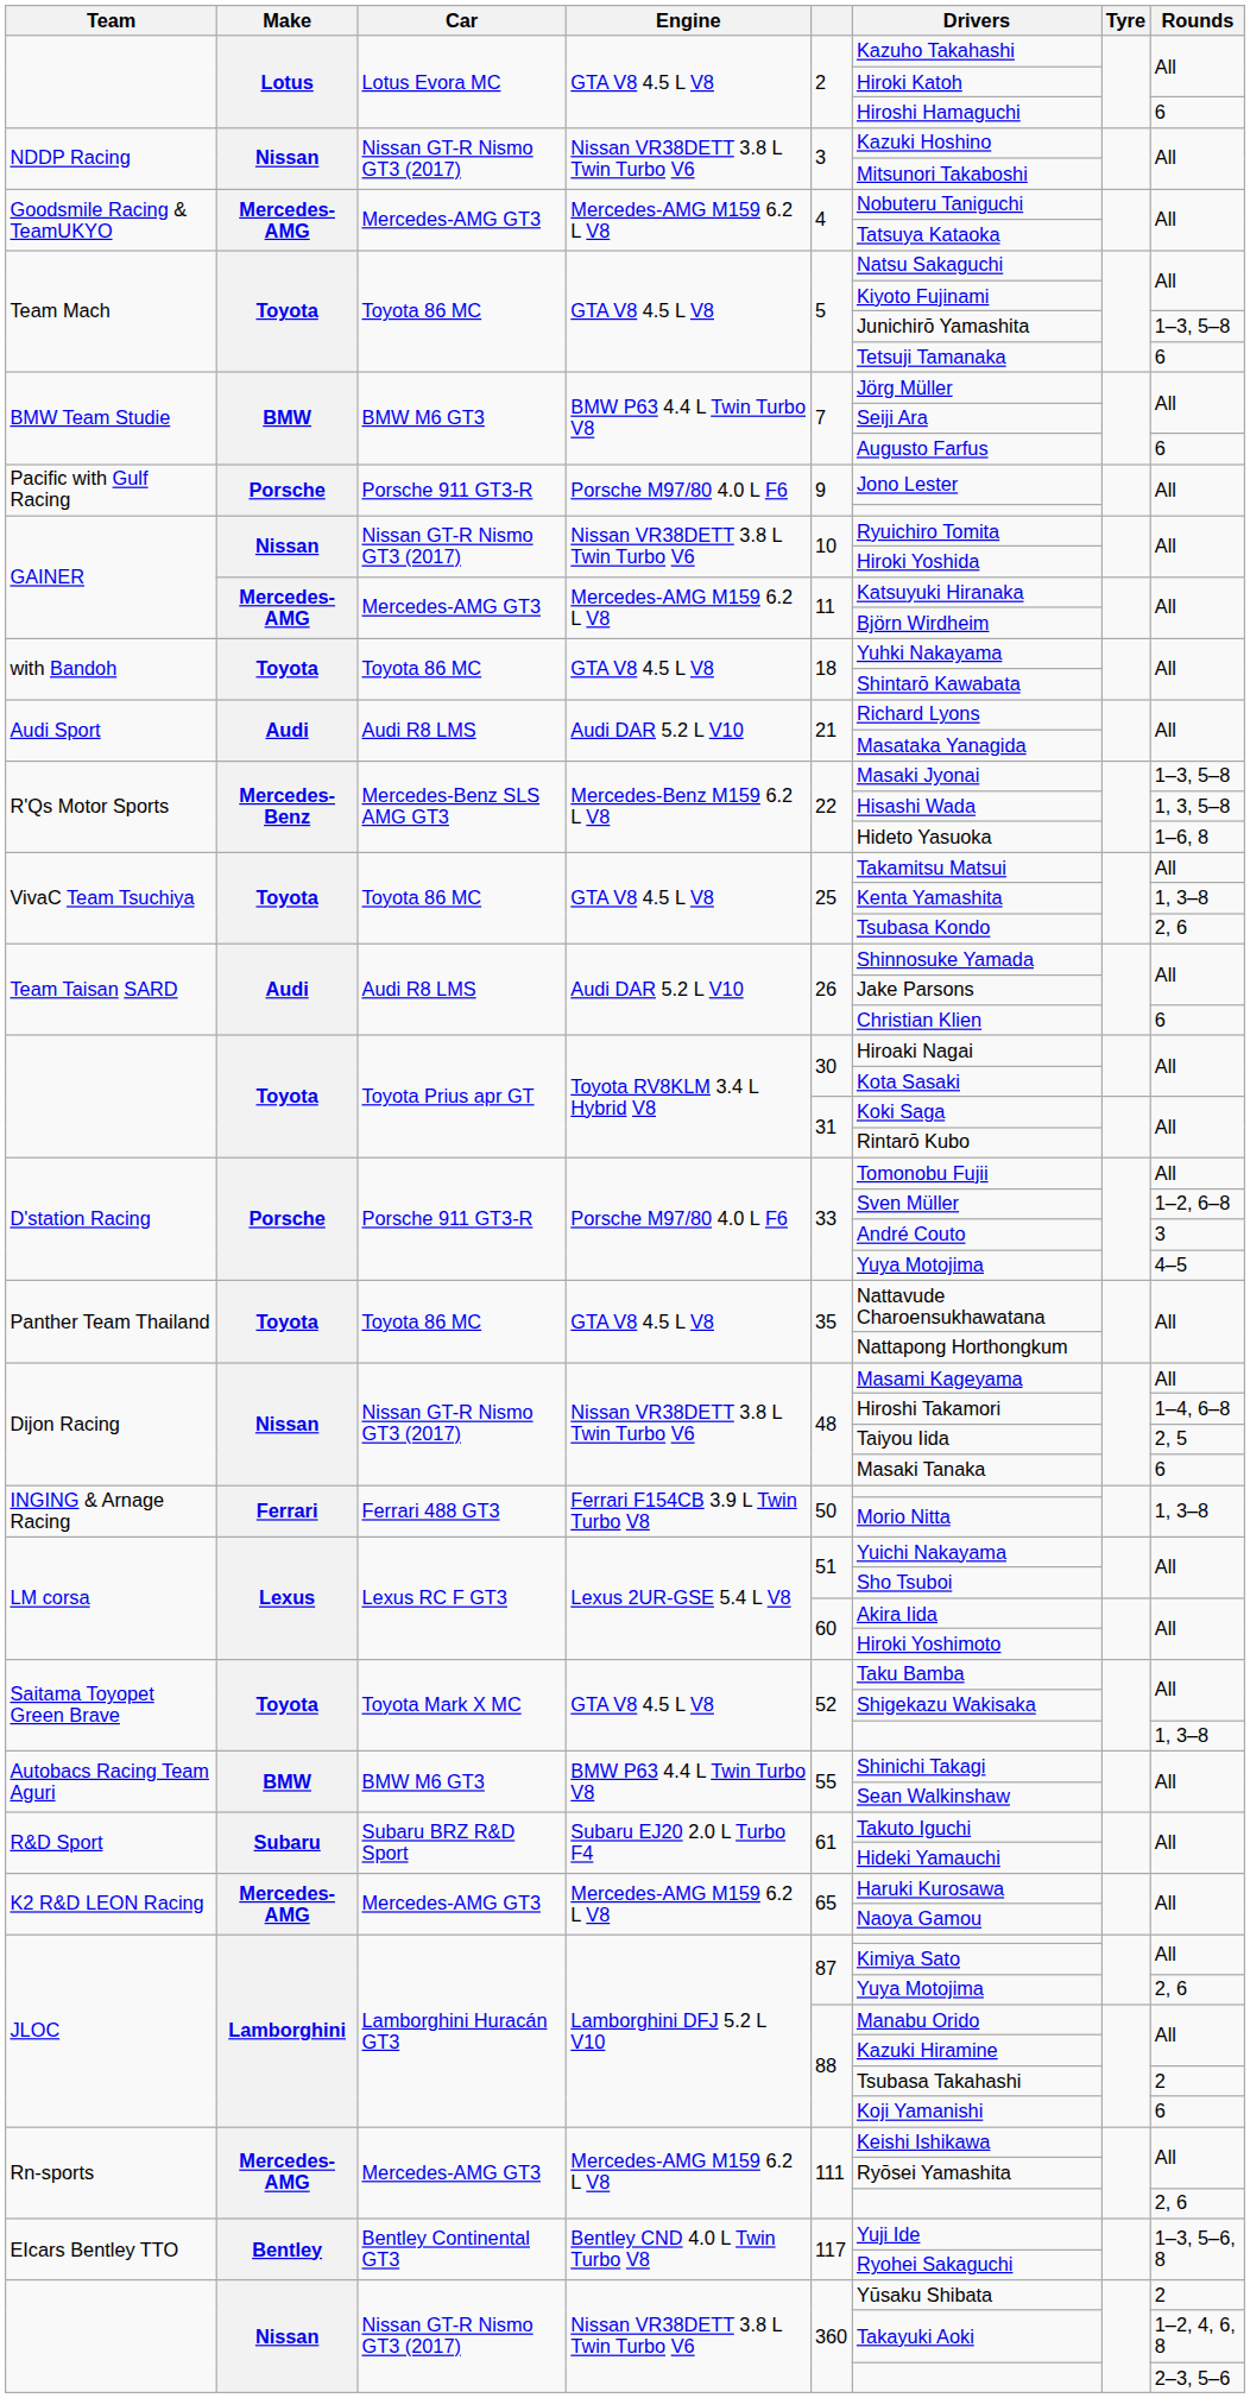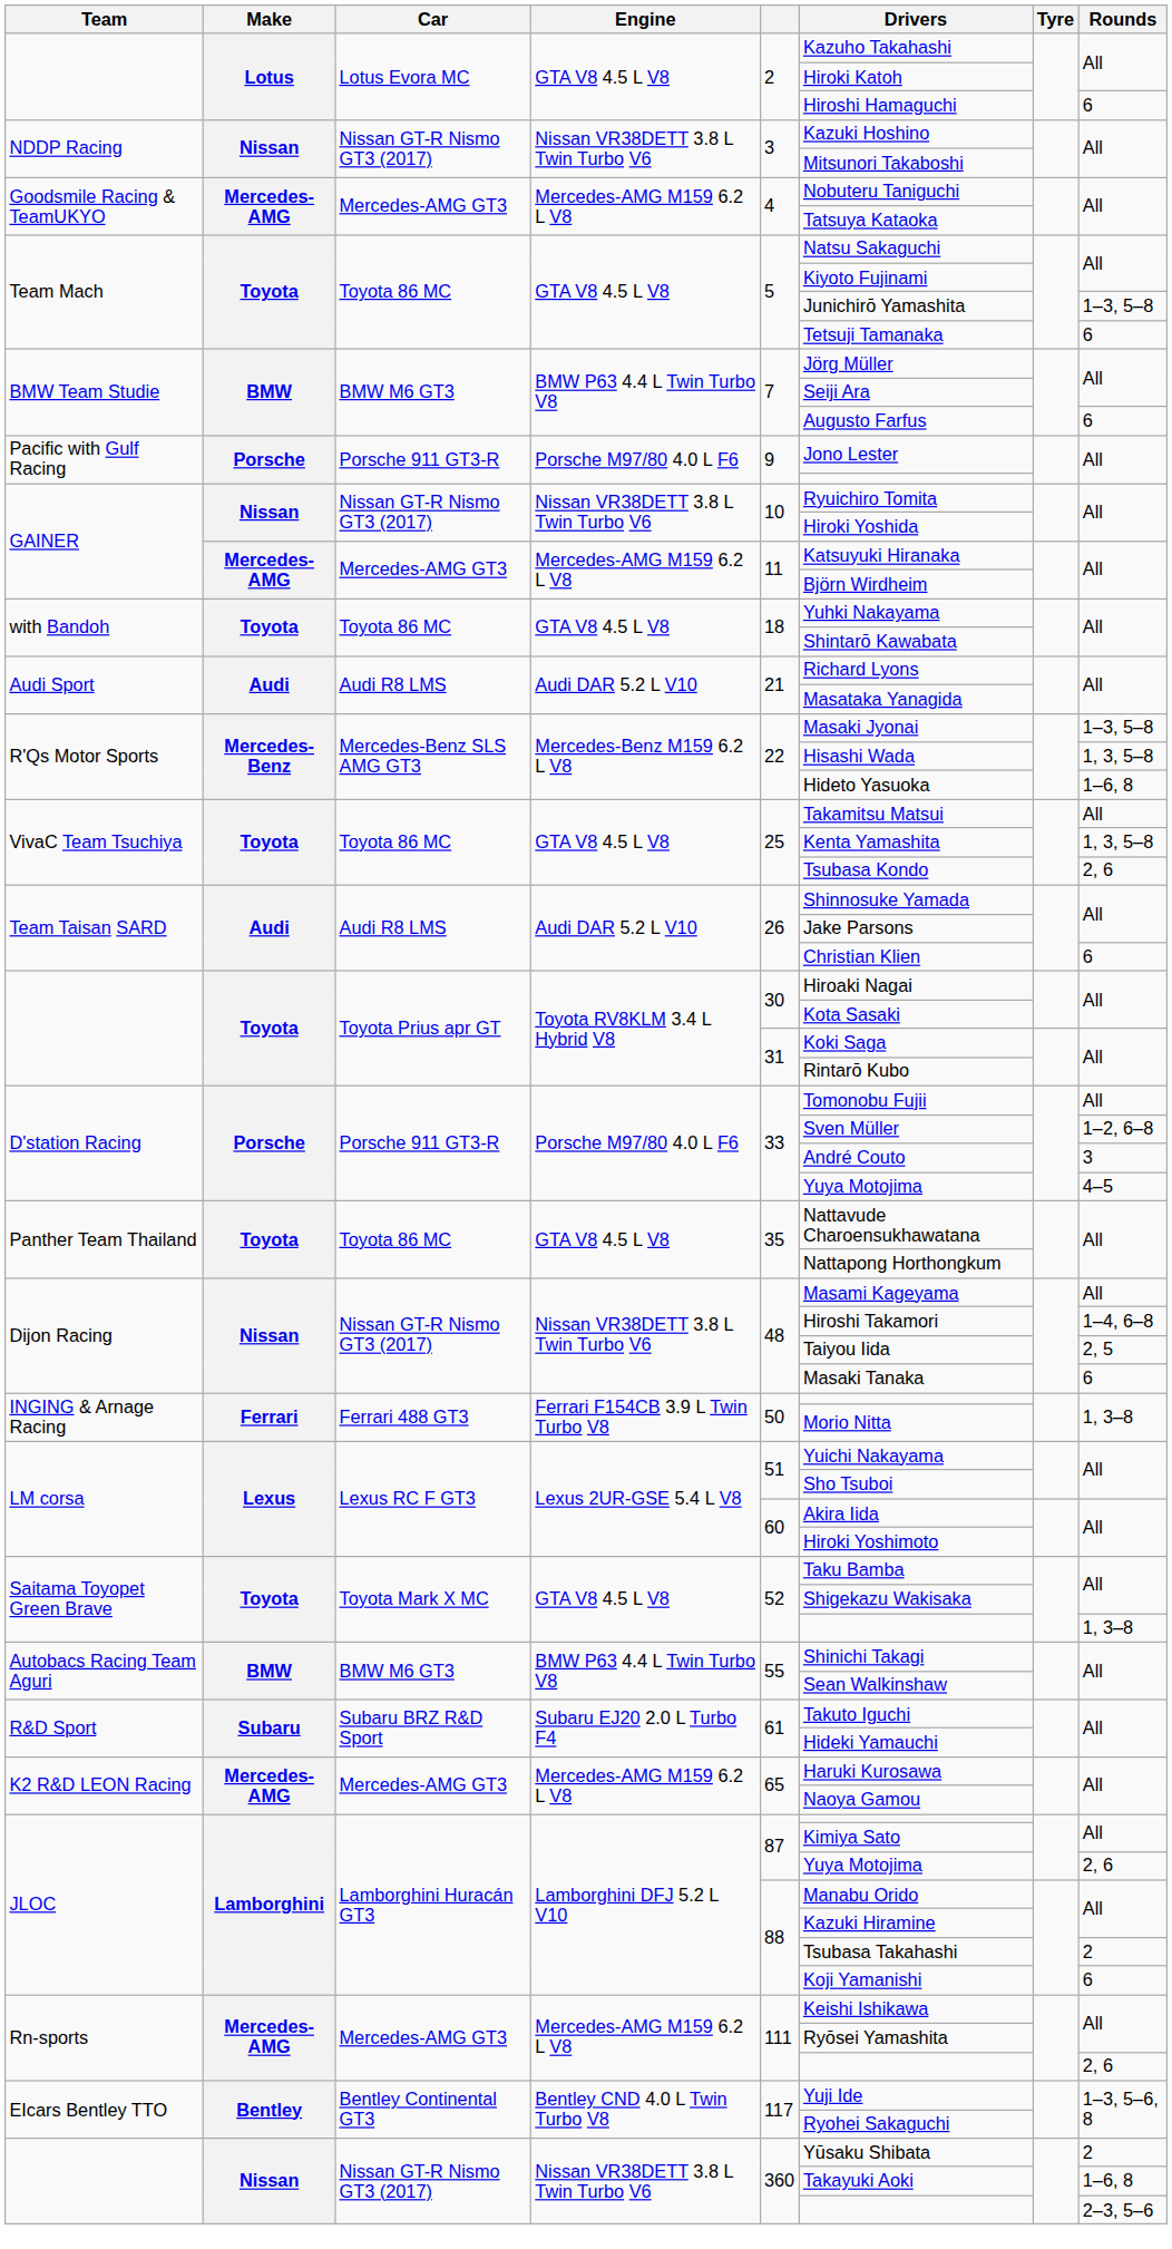row 30 | Rounds: 1, 3–8 -> 1, 3, 5–8
row 77 | Rounds: 1–2, 4, 6, 8 -> 1–6, 8
